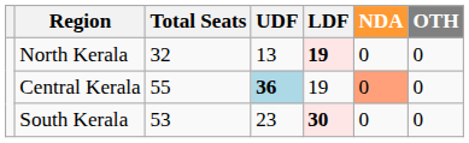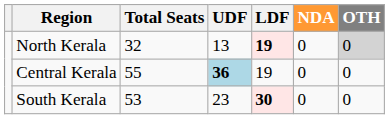North Kerala | OTH: no background -> lightgrey background
Central Kerala | NDA: lightsalmon background -> no background
